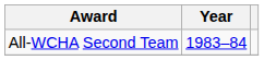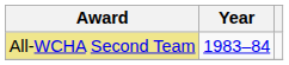row 2 | Award: no background -> khaki background
